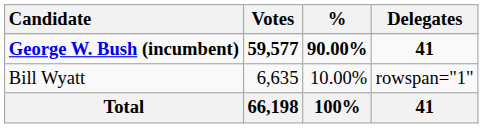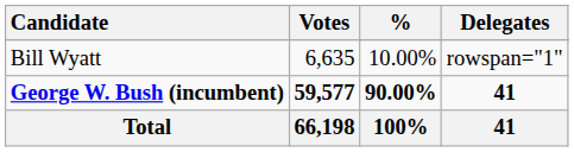rows swapped: George W. Bush (incumbent) <-> Bill Wyatt
